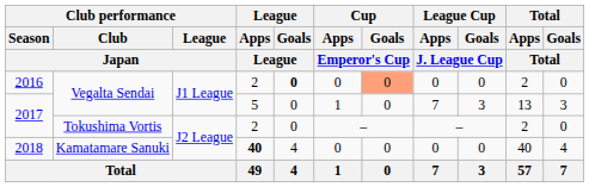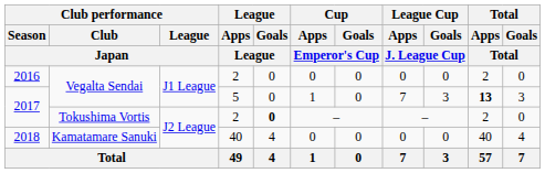2016 | League / Goals / League: bold -> normal
2016 | Cup / Goals / Emperor's Cup: lightsalmon background -> no background
2017 / Vegalta Sendai | Total / Apps / Total: normal -> bold
2017 / Tokushima Vortis | League / Goals / League: normal -> bold
2018 | League / Apps / League: bold -> normal
